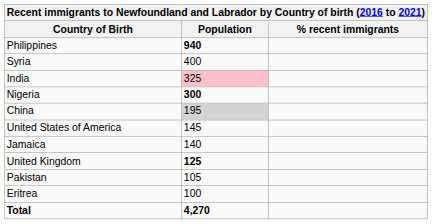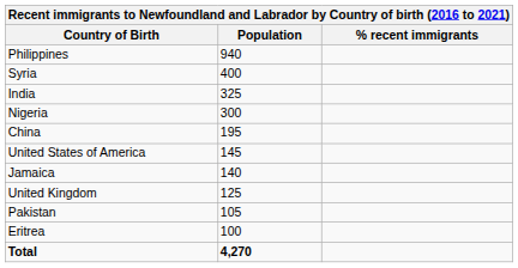Philippines | Population: bold -> normal
India | Population: pink background -> no background
Nigeria | Population: bold -> normal
China | Population: lightgrey background -> no background
United Kingdom | Population: bold -> normal
